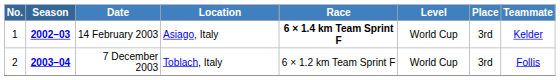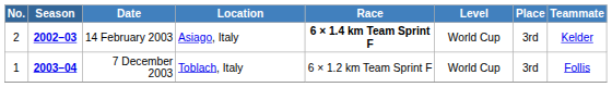14 February 2003 | No.: 1 -> 2
7 December 2003 | No.: 2 -> 1
